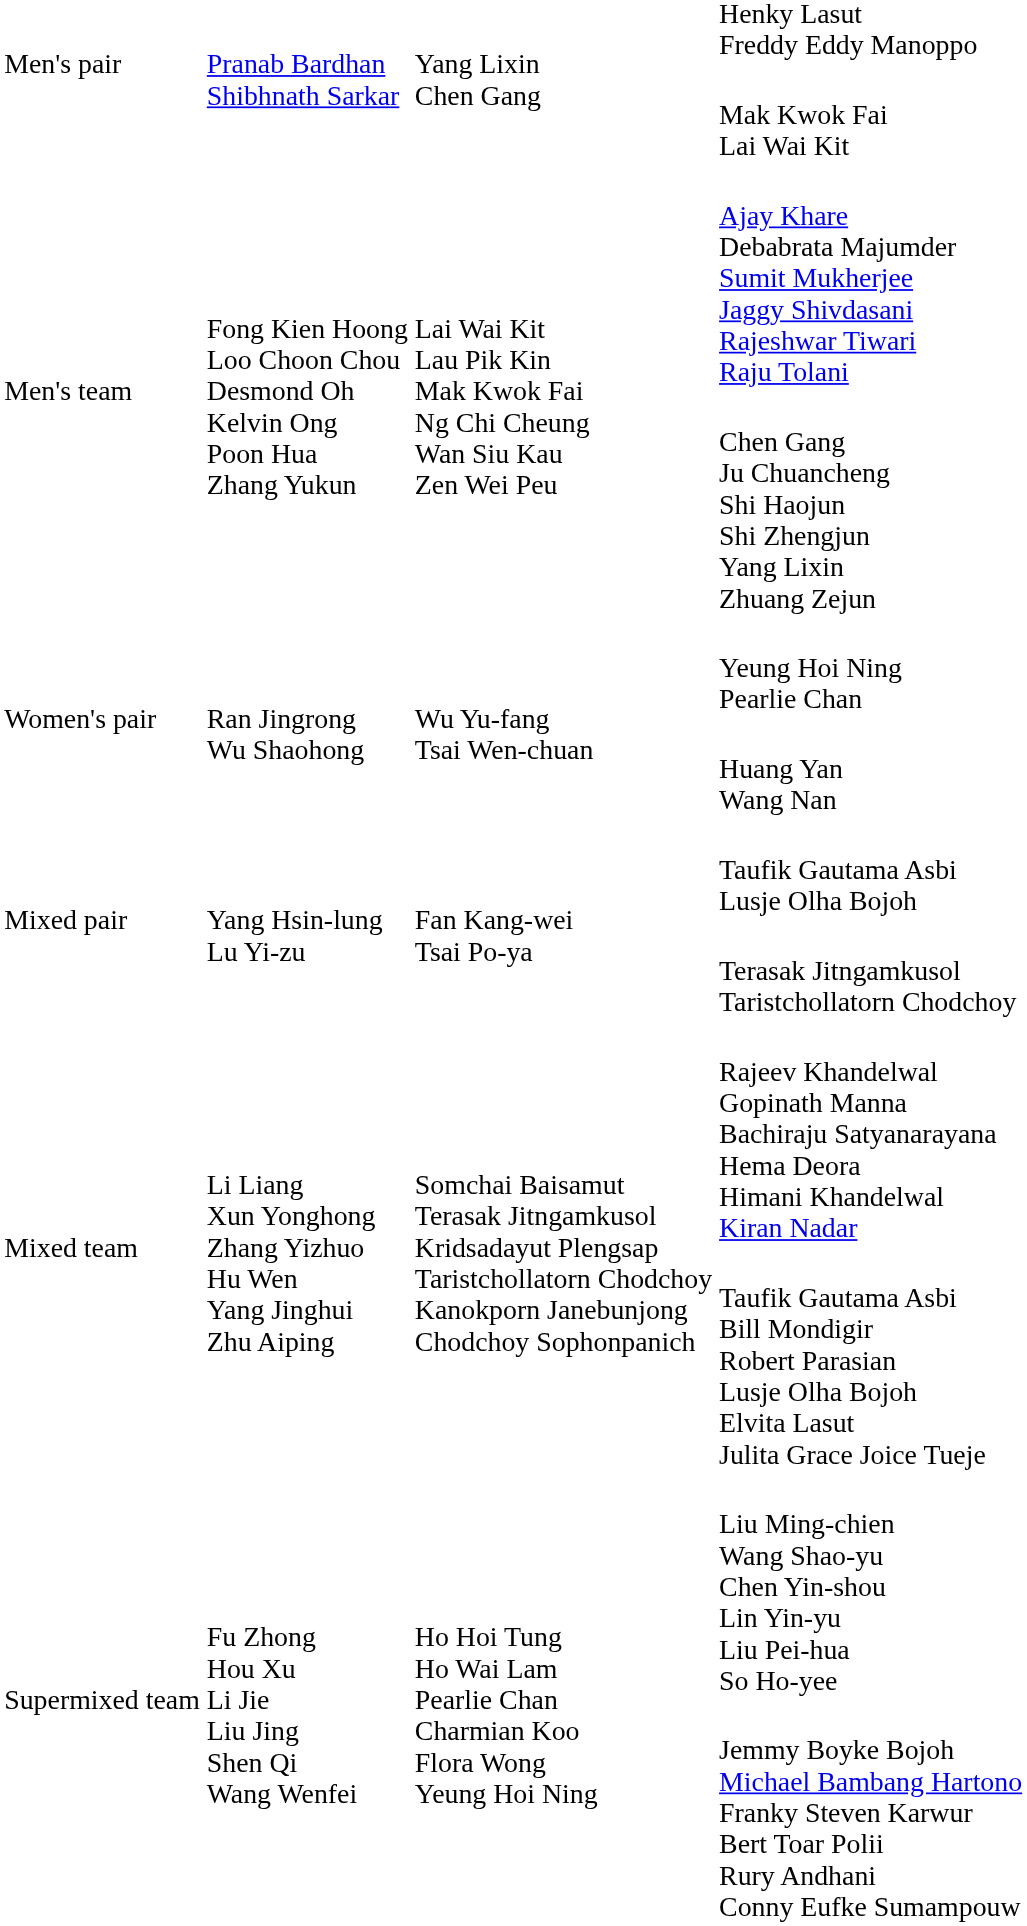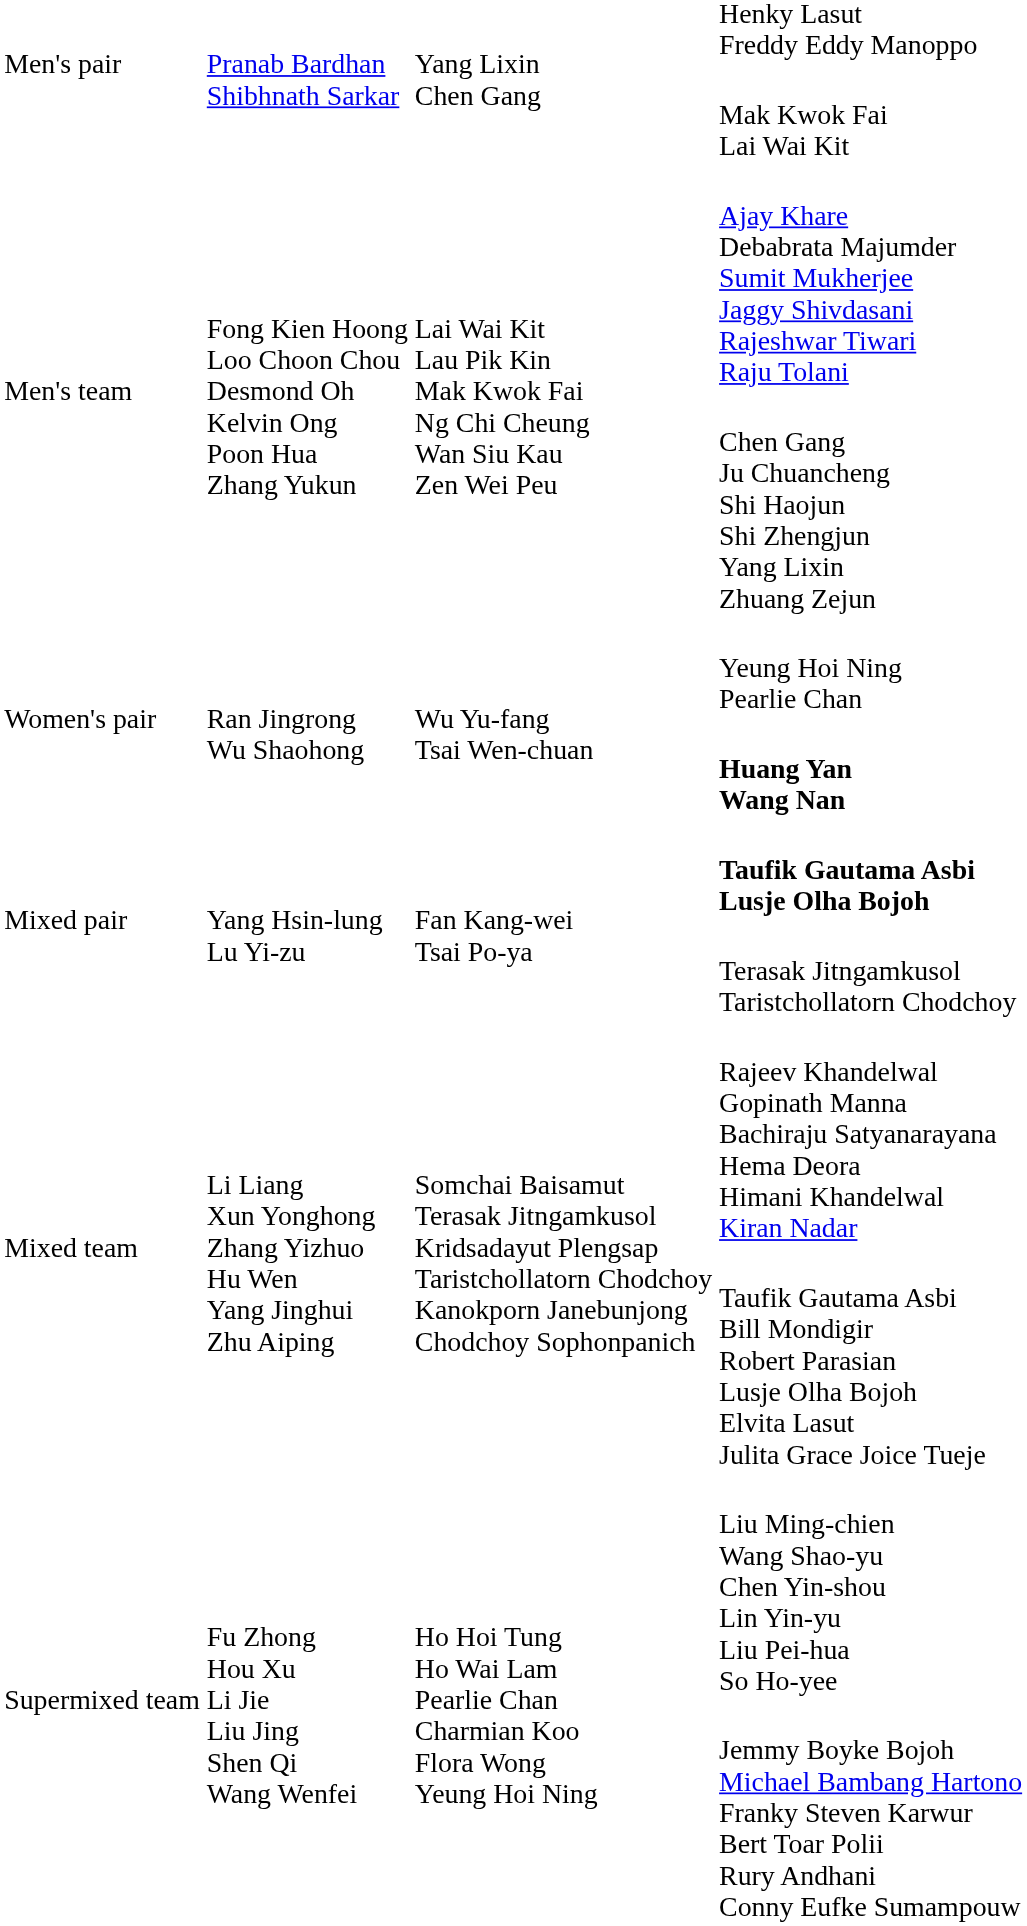Huang Yan Wang Nan | column 4: normal -> bold
Taufik Gautama Asbi Lusje Olha Bojoh | column 4: normal -> bold
